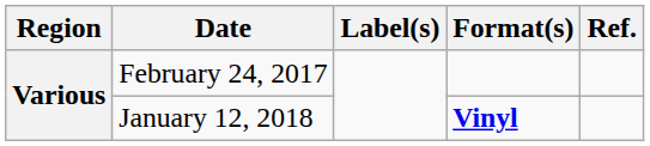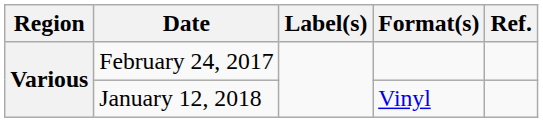January 12, 2018 | Format(s): bold -> normal
